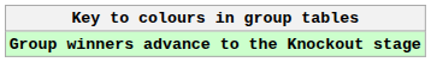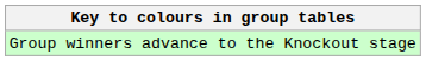row 2 | column 1: bold -> normal
